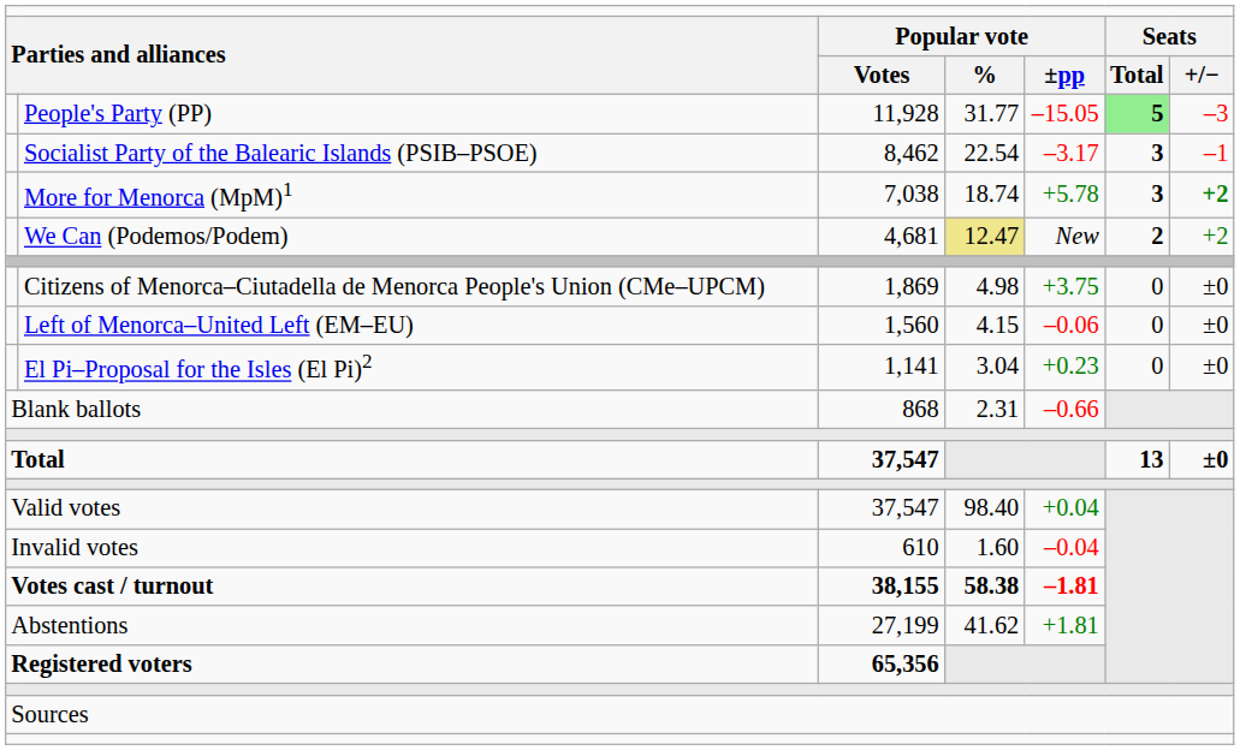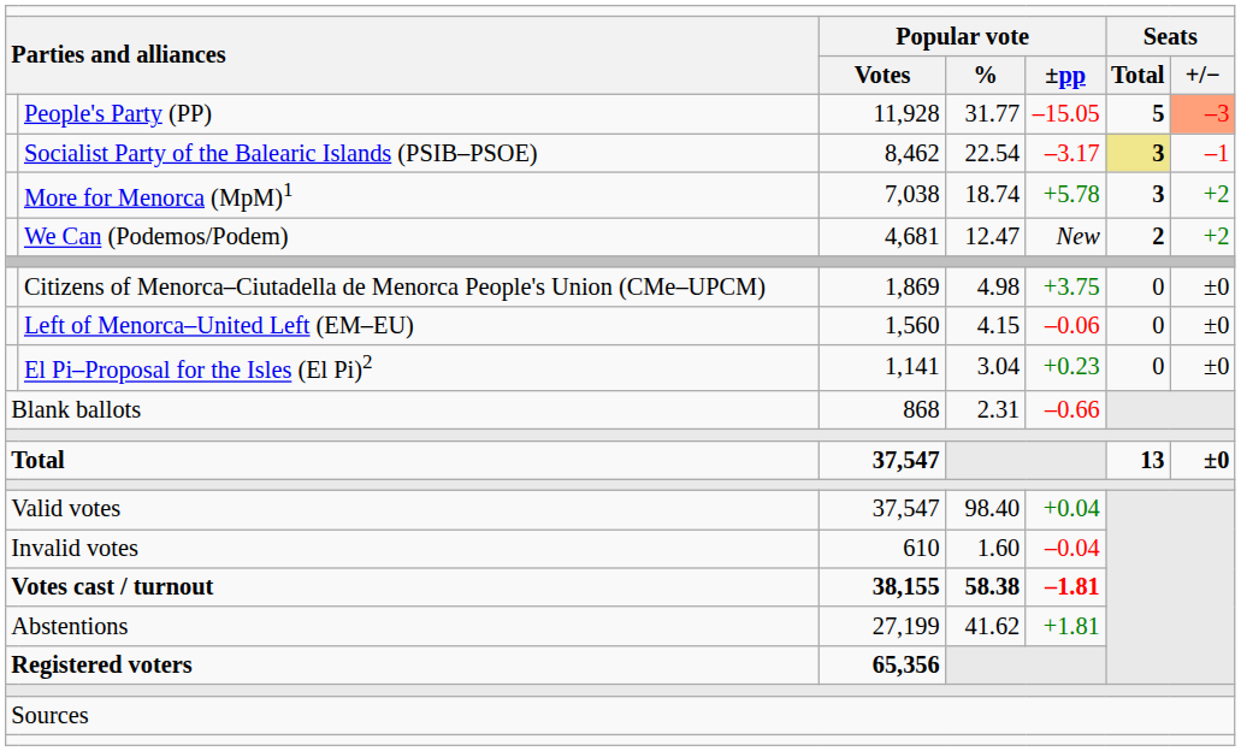People's Party (PP) | column 6: lightgreen background -> no background
People's Party (PP) | column 7: no background -> lightsalmon background
Socialist Party of the Balearic Islands (PSIB–PSOE) | column 6: no background -> khaki background
More for Menorca (MpM)1 | column 7: bold -> normal
We Can (Podemos/Podem) | column 4: khaki background -> no background
